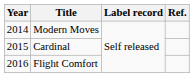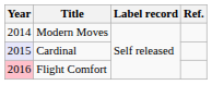Cardinal | Year: no background -> lavender background
Flight Comfort | Year: no background -> pink background
